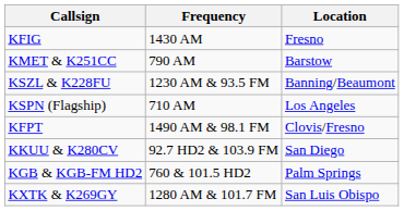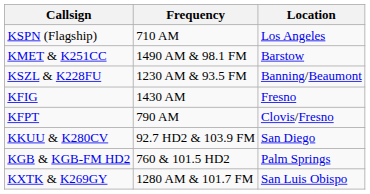rows swapped: KSPN (Flagship) <-> KFIG
KMET & K251CC | Frequency: 790 AM -> 1490 AM & 98.1 FM
KFPT | Frequency: 1490 AM & 98.1 FM -> 790 AM
